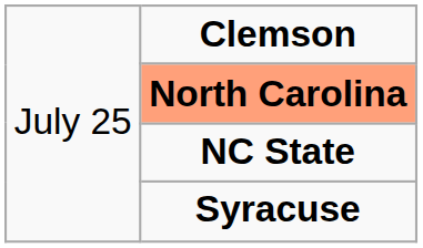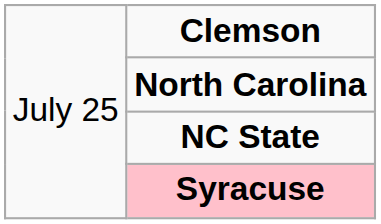North Carolina | column 2: lightsalmon background -> no background
Syracuse | column 2: no background -> pink background
